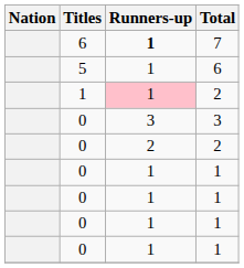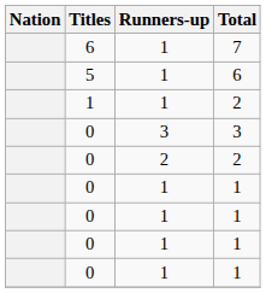7 | Runners-up: bold -> normal
1 / 2 | Runners-up: pink background -> no background
